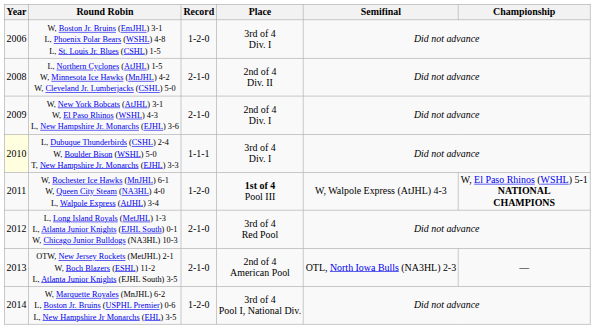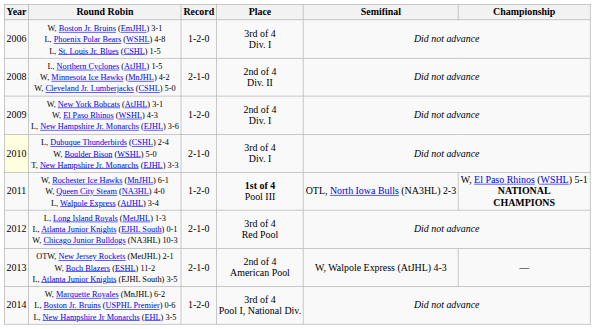row 4 | Record: 2-1-0 -> 1-2-0
row 5 | Record: 1-1-1 -> 2-1-0
row 6 | Semifinal: W, Walpole Express (AtJHL) 4-3 -> OTL, North Iowa Bulls (NA3HL) 2-3
row 8 | Semifinal: OTL, North Iowa Bulls (NA3HL) 2-3 -> W, Walpole Express (AtJHL) 4-3
